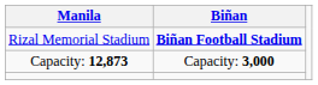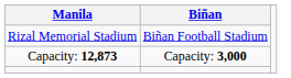Rizal Memorial Stadium | Biñan: bold -> normal
